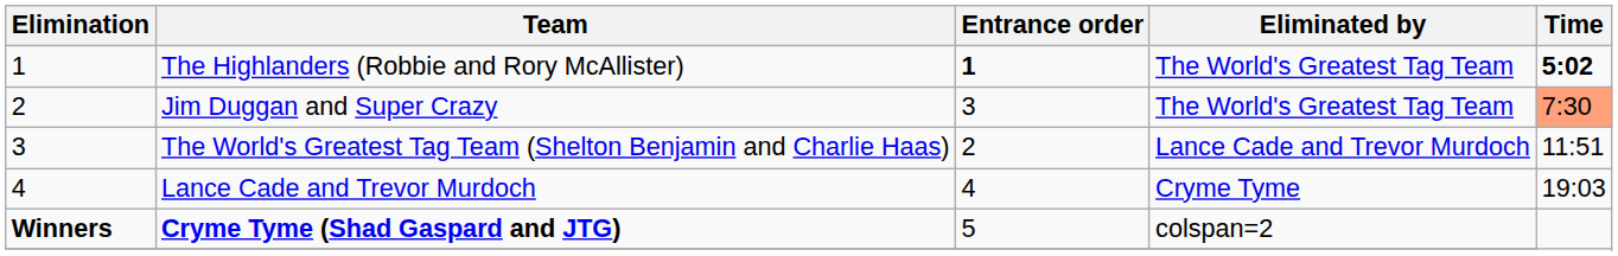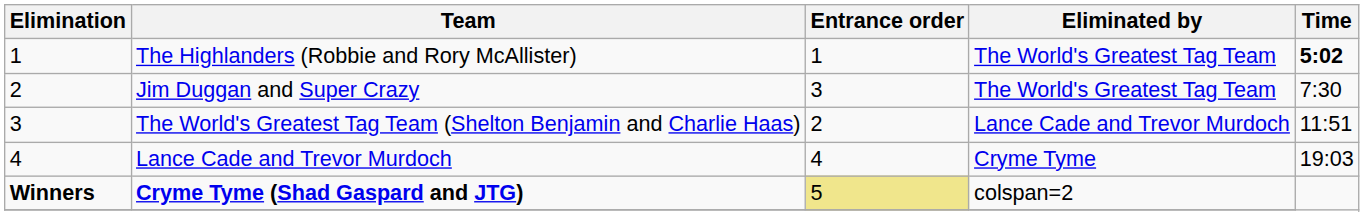The Highlanders (Robbie and Rory McAllister) | Entrance order: bold -> normal
Jim Duggan and Super Crazy | Time: lightsalmon background -> no background
Cryme Tyme (Shad Gaspard and JTG) | Entrance order: no background -> khaki background
